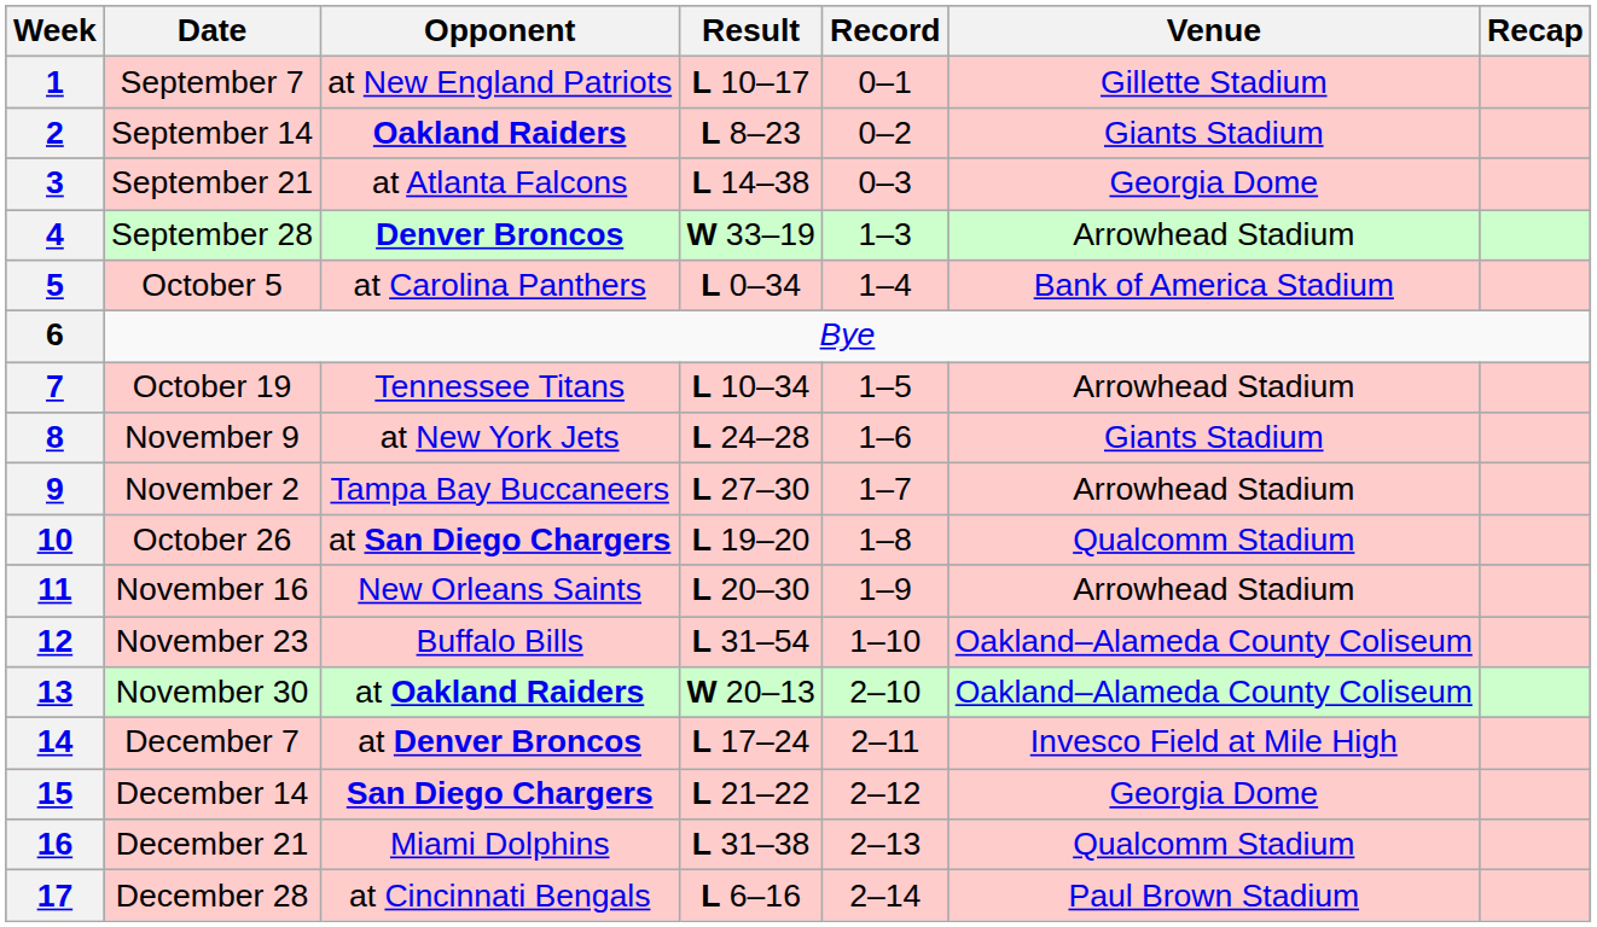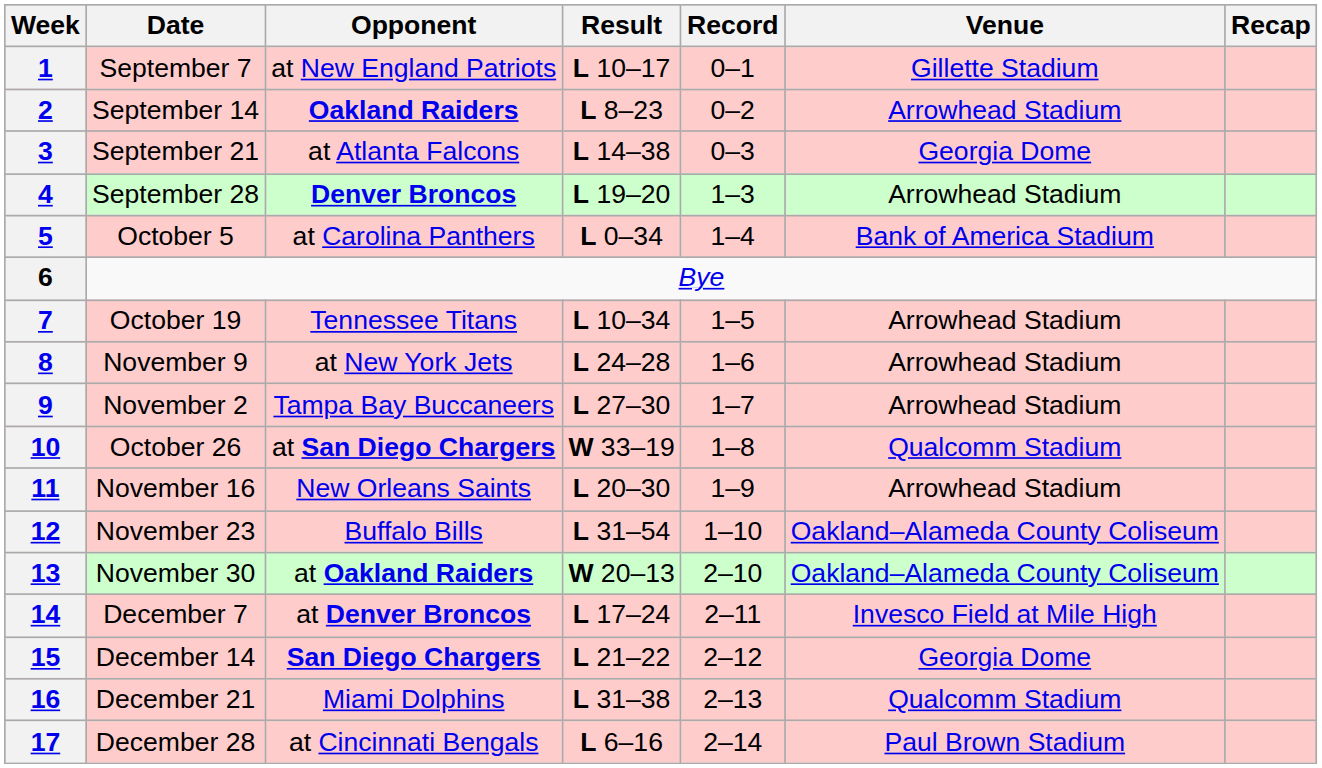2 | Venue: Giants Stadium -> Arrowhead Stadium
4 | Result: W 33–19 -> L 19–20
8 | Venue: Giants Stadium -> Arrowhead Stadium
10 | Result: L 19–20 -> W 33–19
